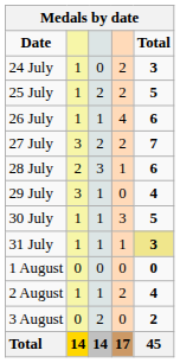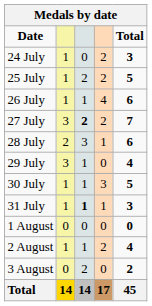27 July | column 3: normal -> bold
31 July | column 3: normal -> bold
31 July | Total: khaki background -> no background
